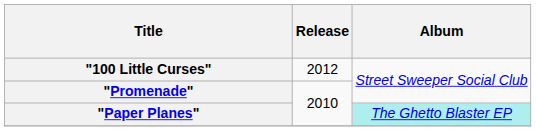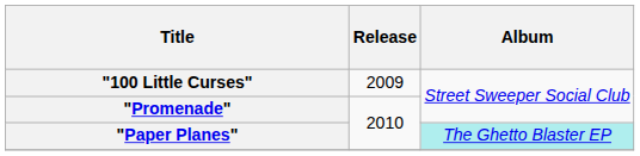"100 Little Curses" | Release: 2012 -> 2009
